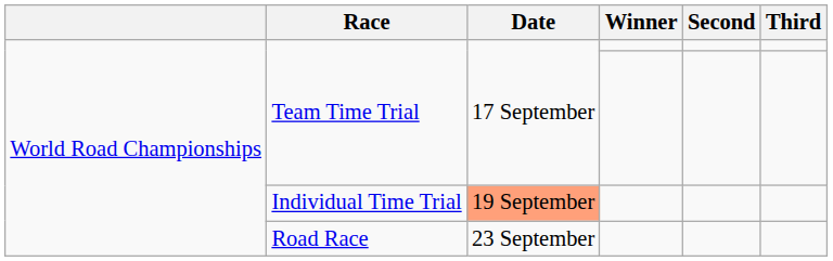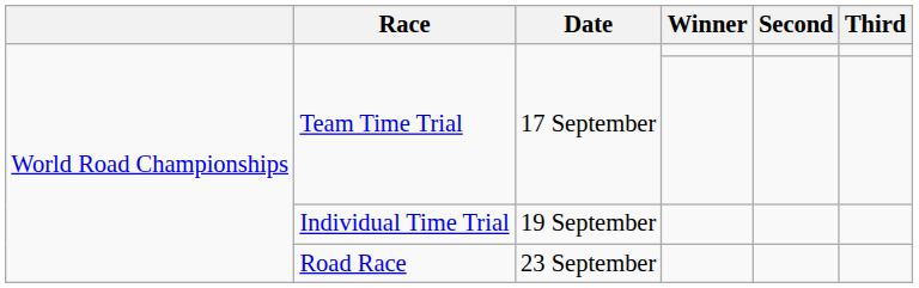Individual Time Trial | Date: lightsalmon background -> no background
